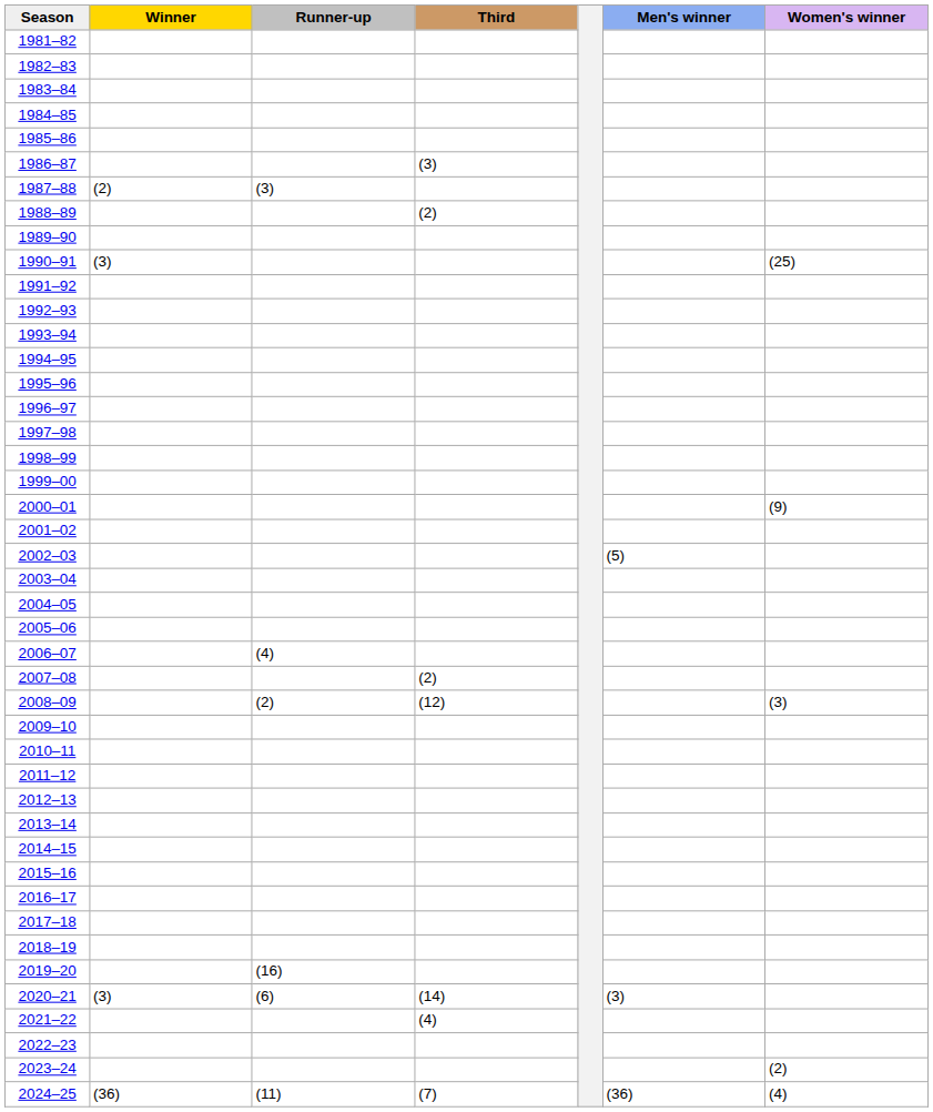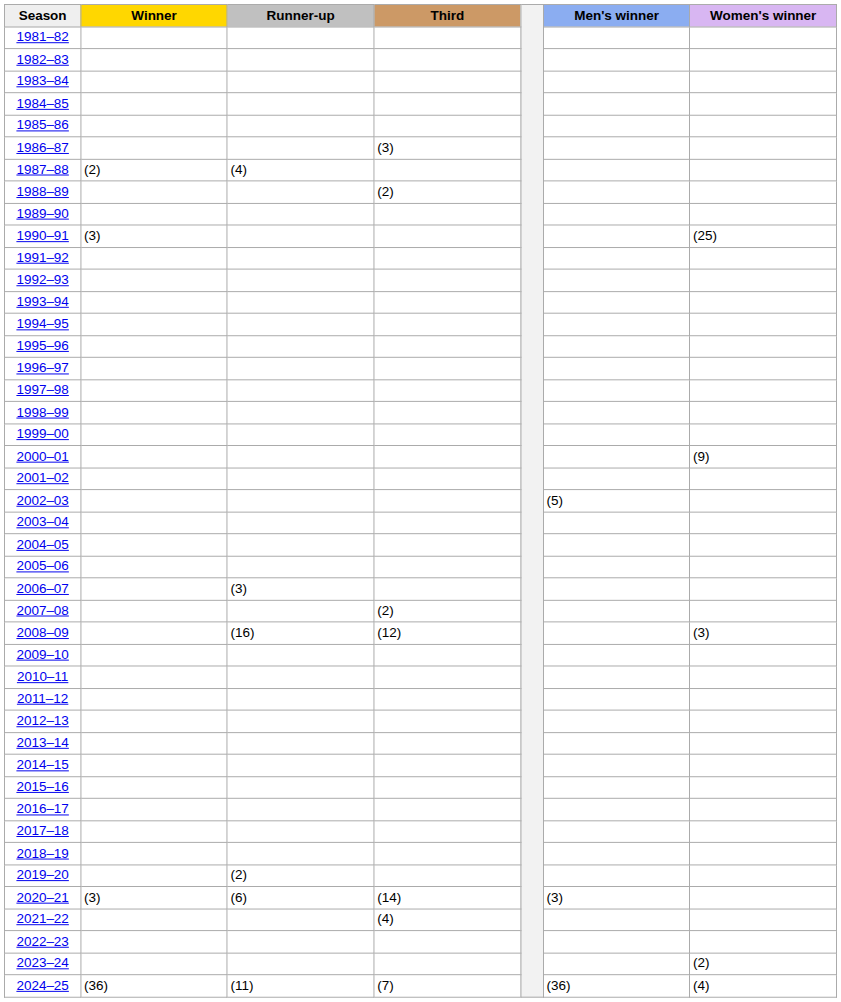1987–88 | Runner-up: (3) -> (4)
2006–07 | Runner-up: (4) -> (3)
2008–09 | Runner-up: (2) -> (16)
2019–20 | Runner-up: (16) -> (2)
